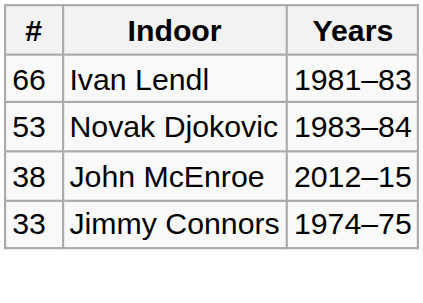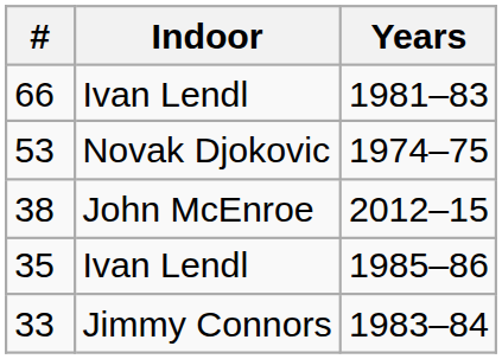53 | Years: 1983–84 -> 1974–75
+ row: 35 | Ivan Lendl | 1985–86
33 | Years: 1974–75 -> 1983–84
